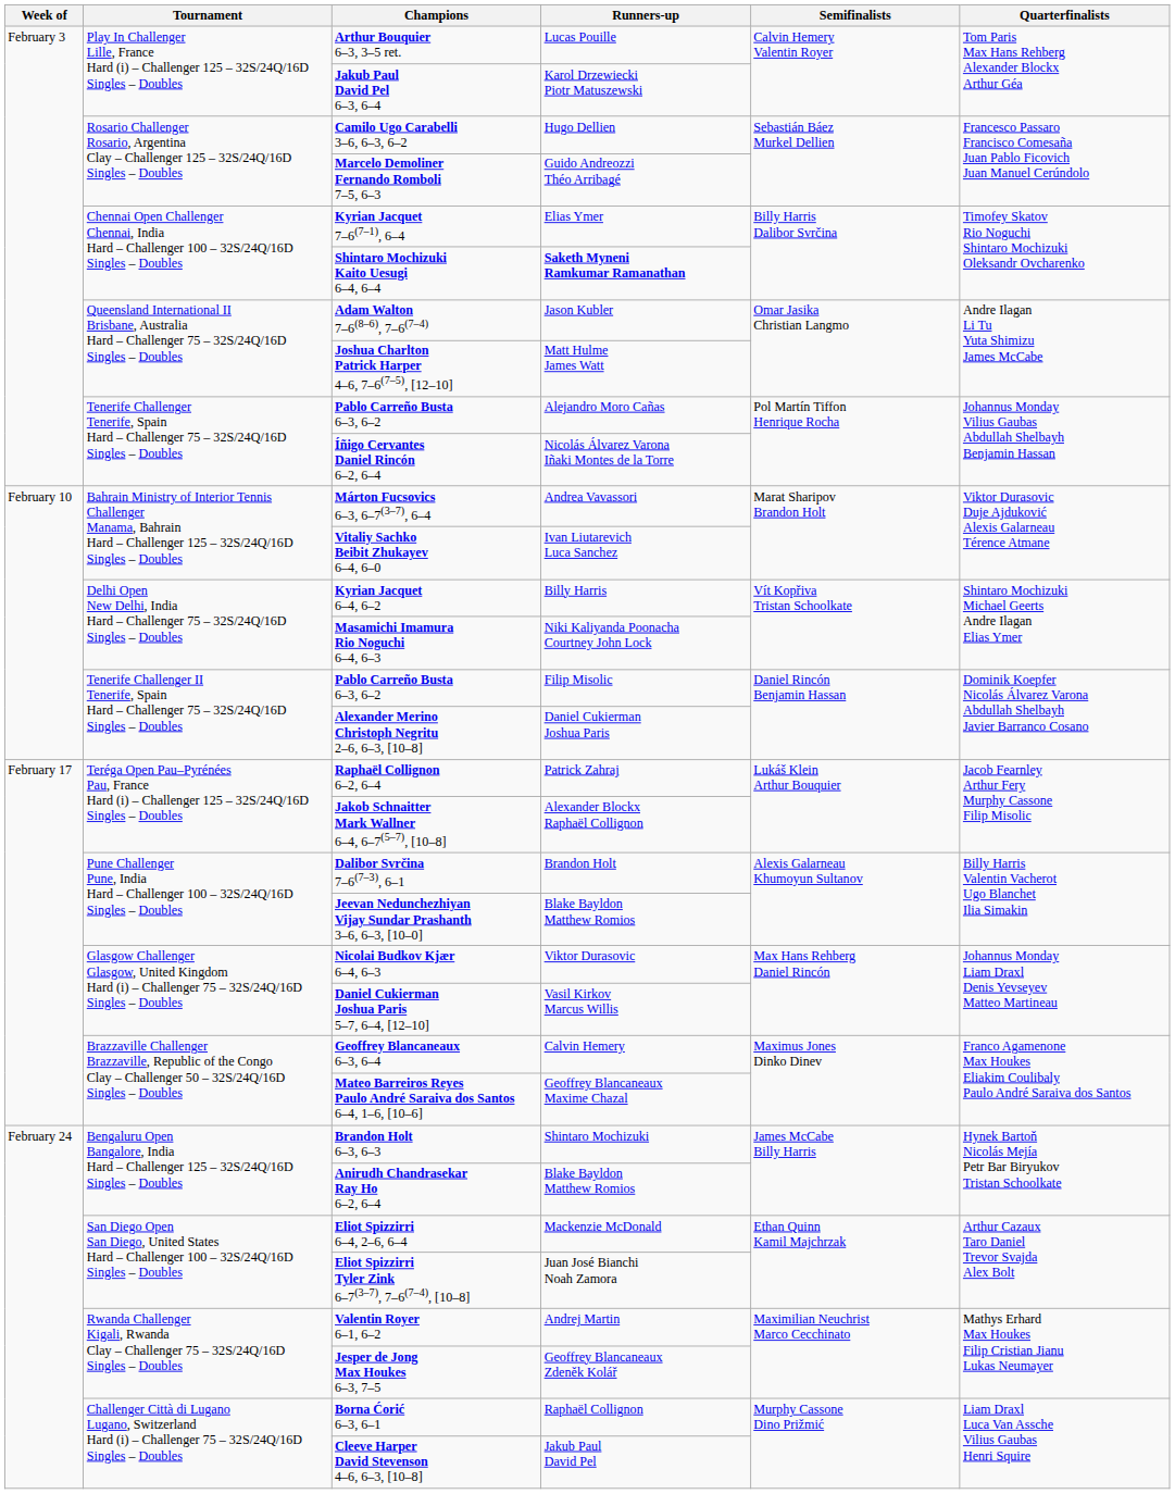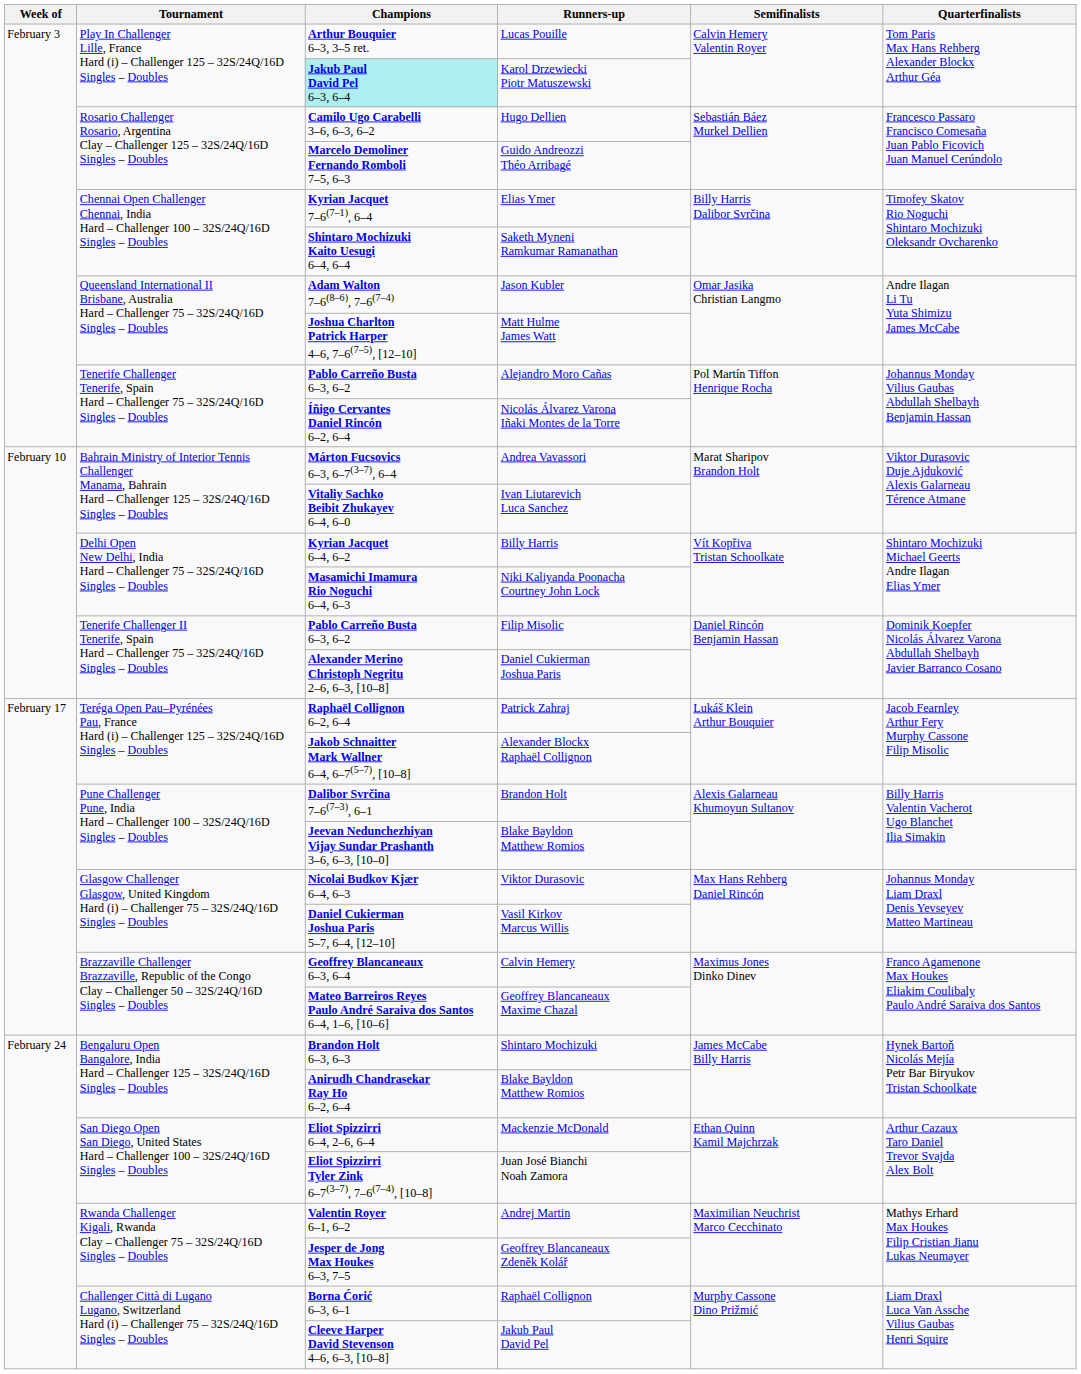Jakub Paul David Pel 6–3, 6–4 | Champions: no background -> paleturquoise background
Shintaro Mochizuki Kaito Uesugi 6–4, 6–4 | Runners-up: bold -> normal
